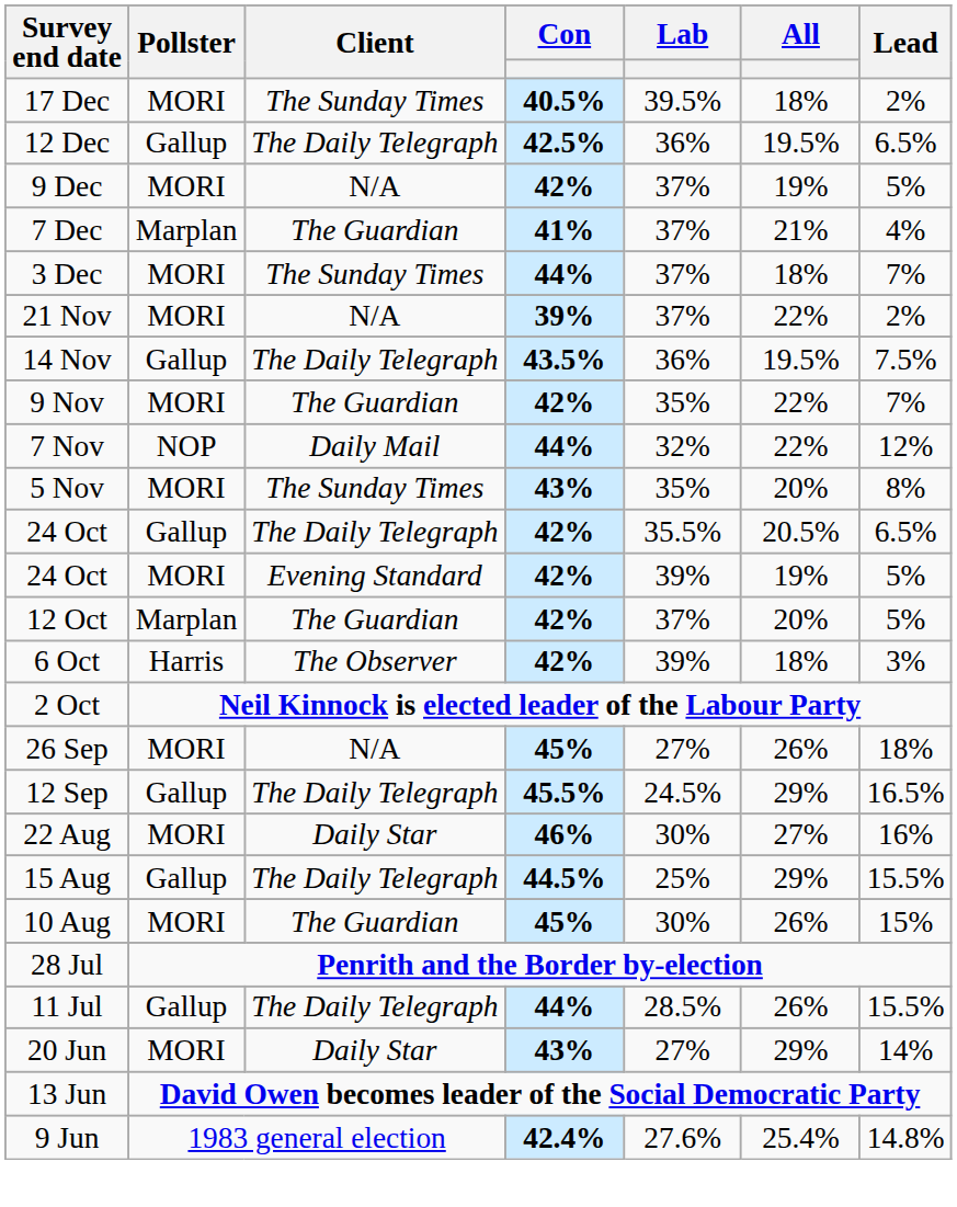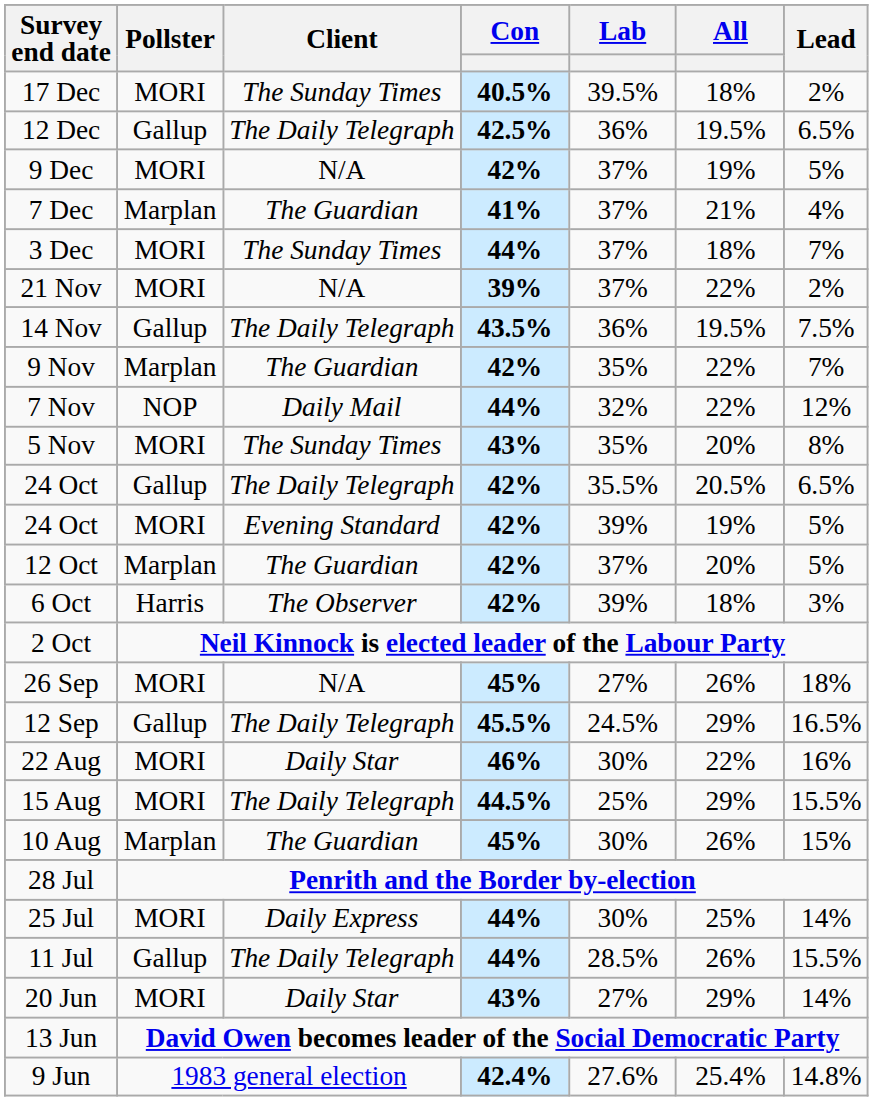9 Nov | Pollster: MORI -> Marplan
22 Aug | All: 27% -> 22%
15 Aug | Pollster: Gallup -> MORI
10 Aug | Pollster: MORI -> Marplan
+ row: 25 Jul | MORI | Daily Express | 44% | 30% | 25% | 14%
